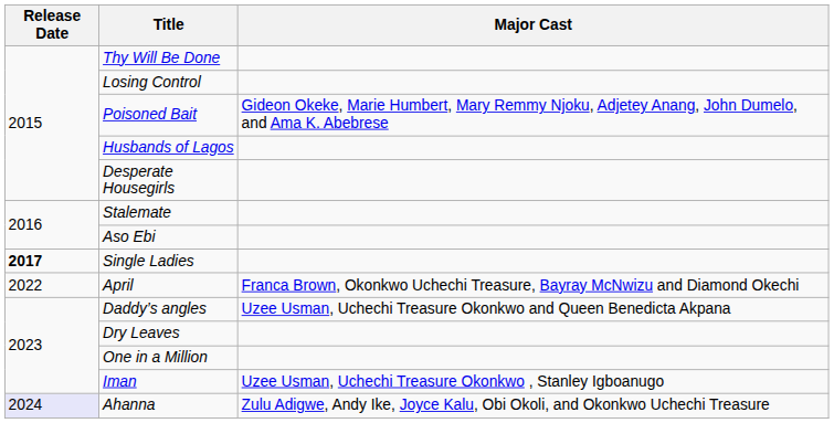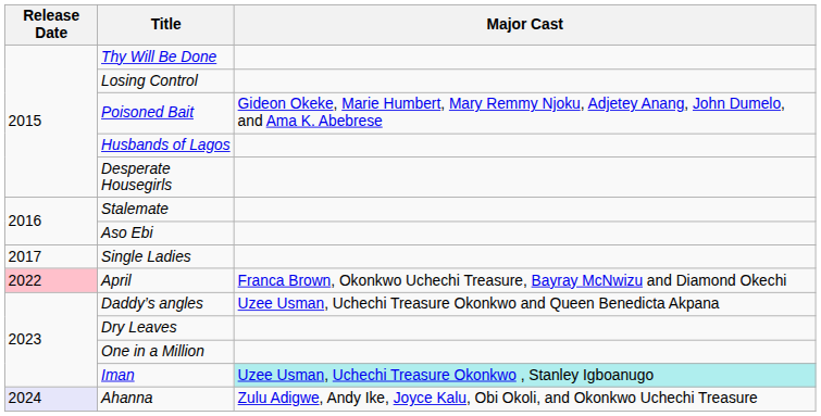Single Ladies | Release Date: bold -> normal
April | Release Date: no background -> pink background
Iman | Major Cast: no background -> paleturquoise background
